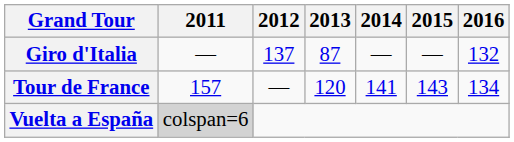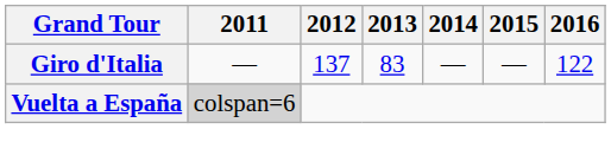Giro d'Italia | 2013: 87 -> 83
Giro d'Italia | 2016: 132 -> 122
- row: Tour de France | 157 | — | 120 | 141 | 143 | 134
